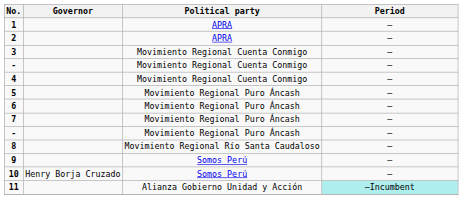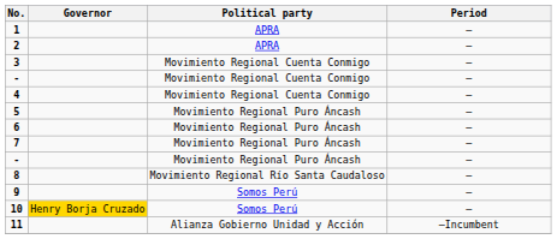10 | Governor: no background -> gold background
11 | Period: paleturquoise background -> no background
